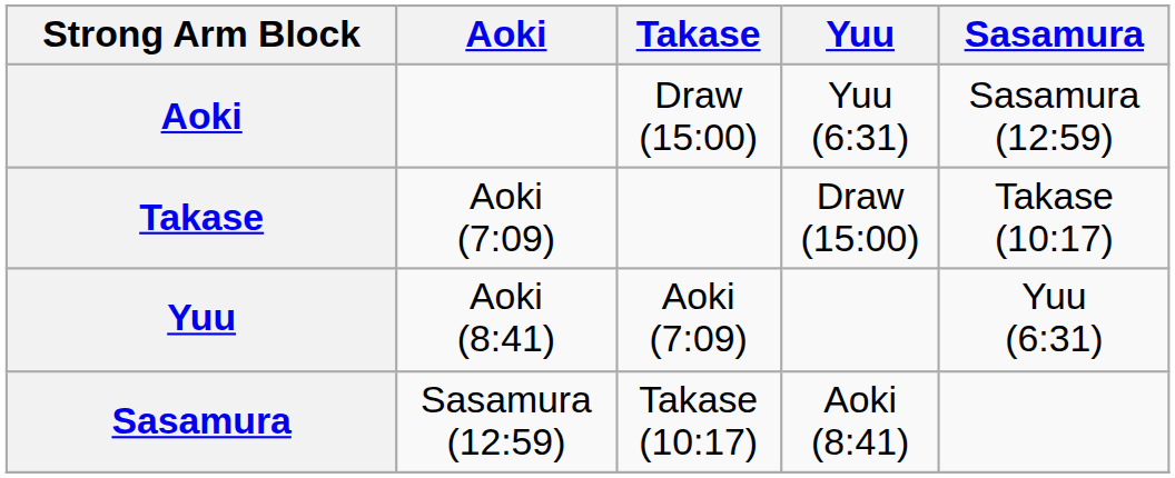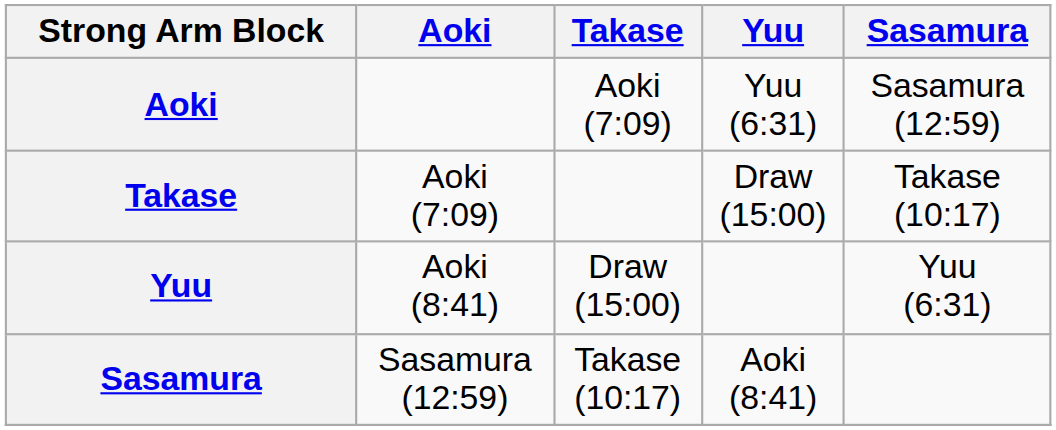row 2 | Takase: Draw (15:00) -> Aoki (7:09)
row 4 | Takase: Aoki (7:09) -> Draw (15:00)
